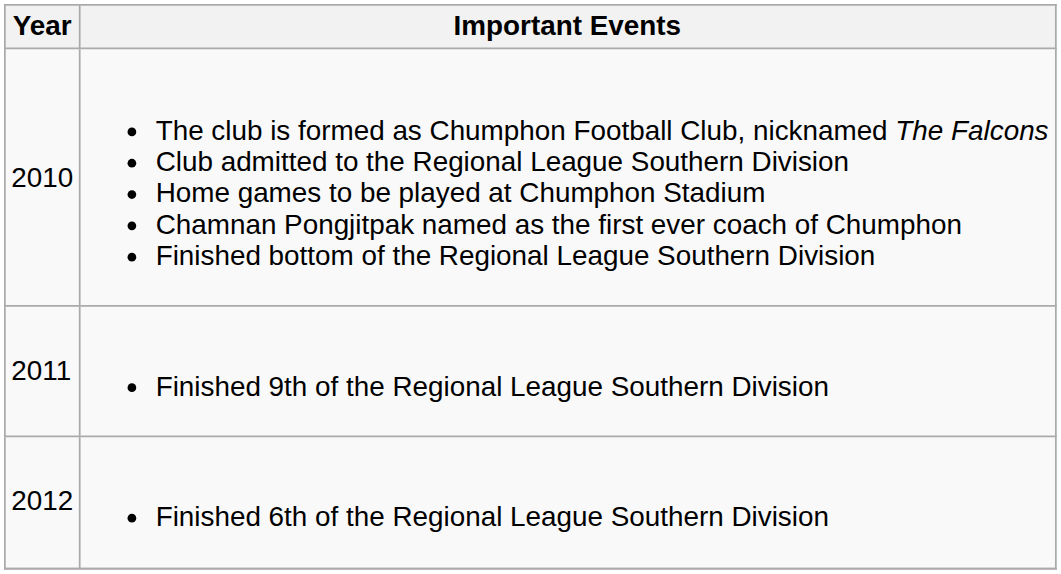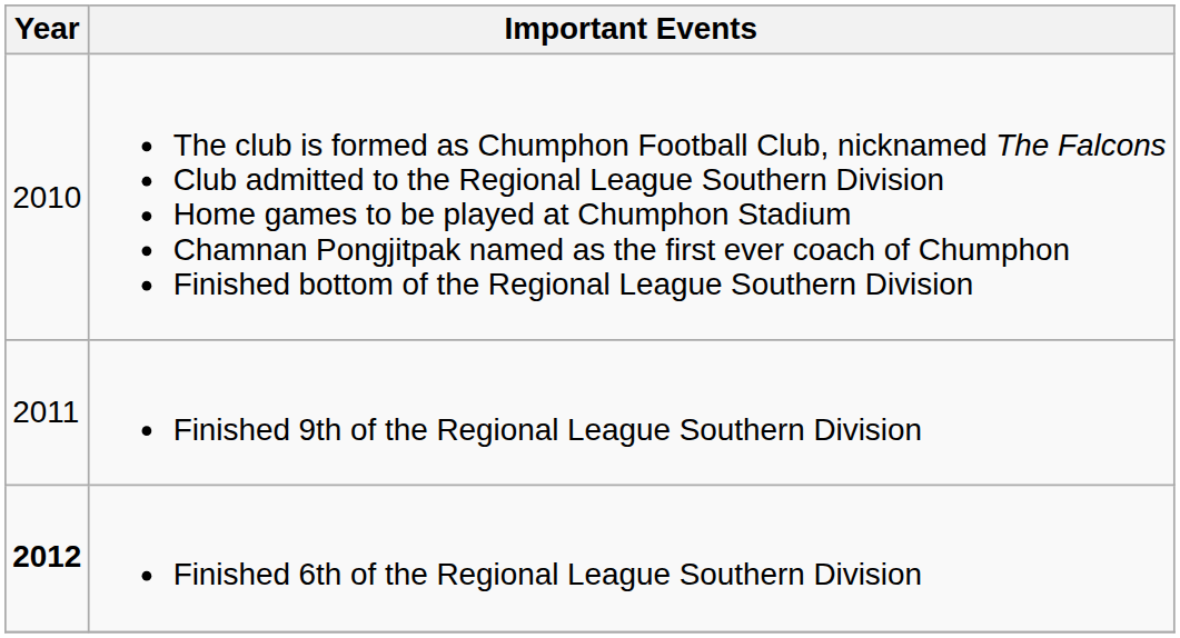Finished 6th of the Regional League Southern Division | Year: normal -> bold
